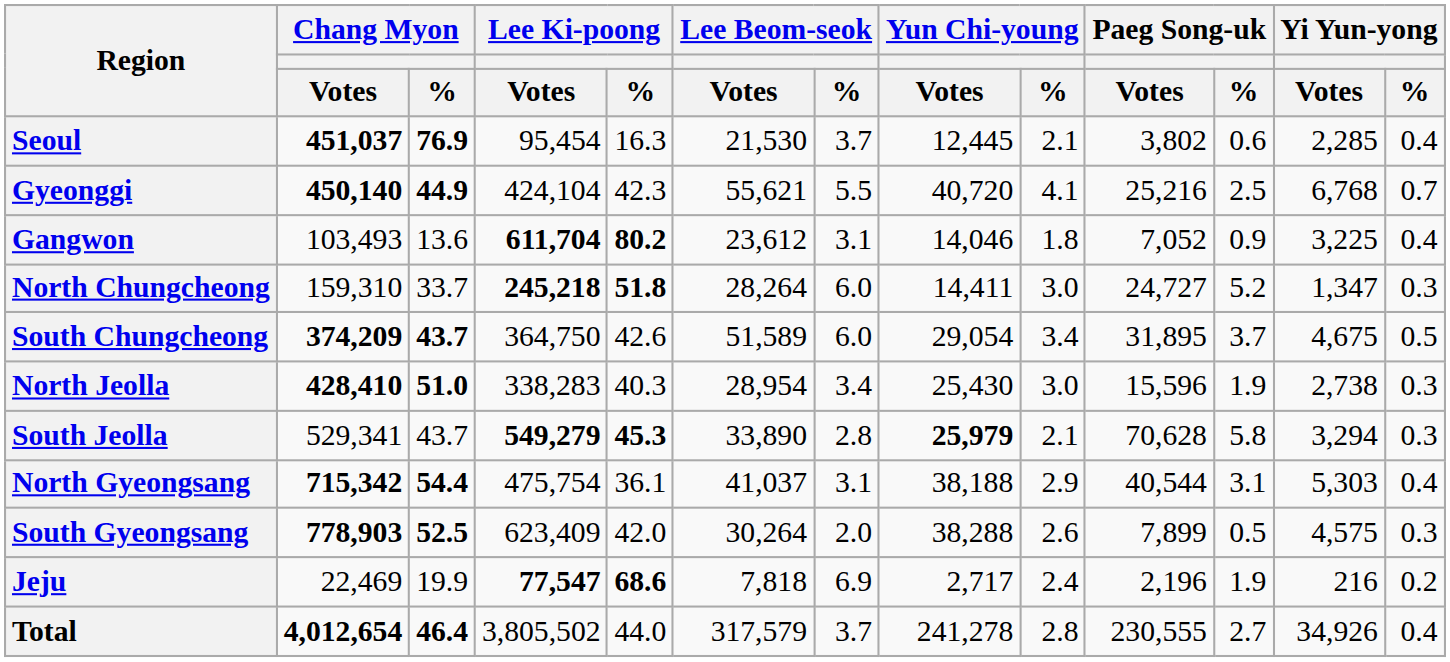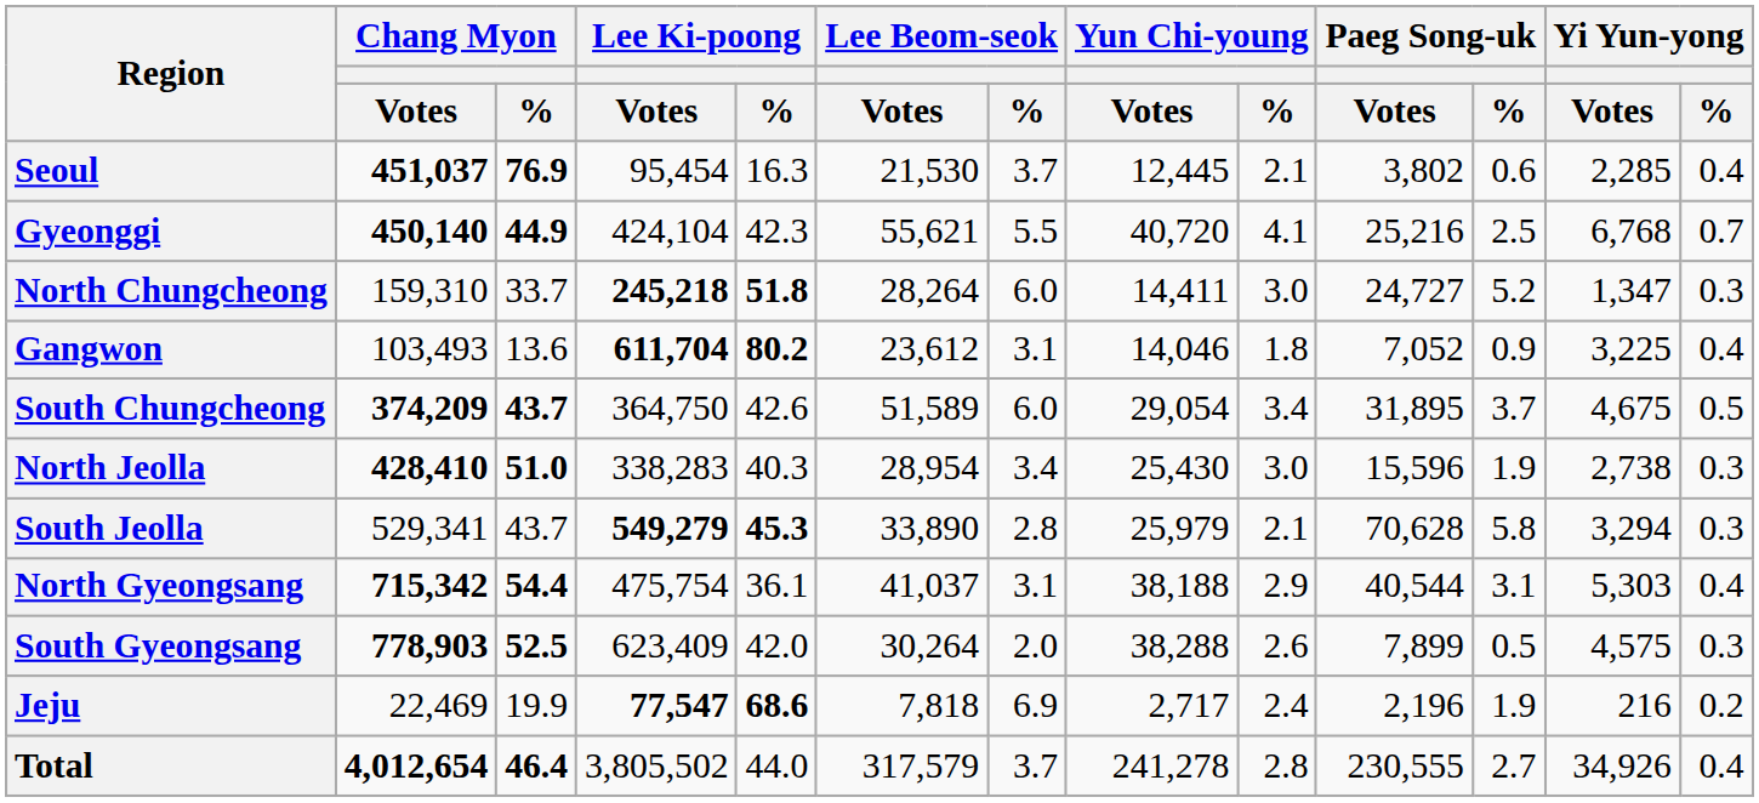rows swapped: Gangwon <-> North Chungcheong
South Jeolla | Yun Chi-young / Votes: bold -> normal
